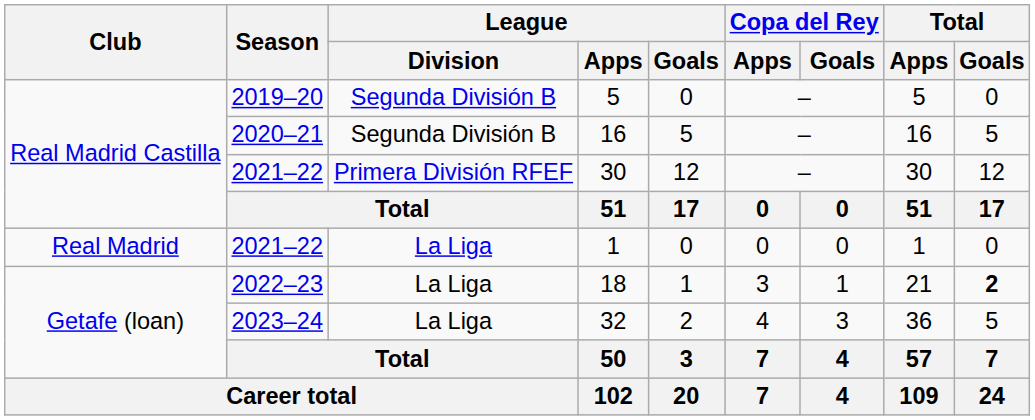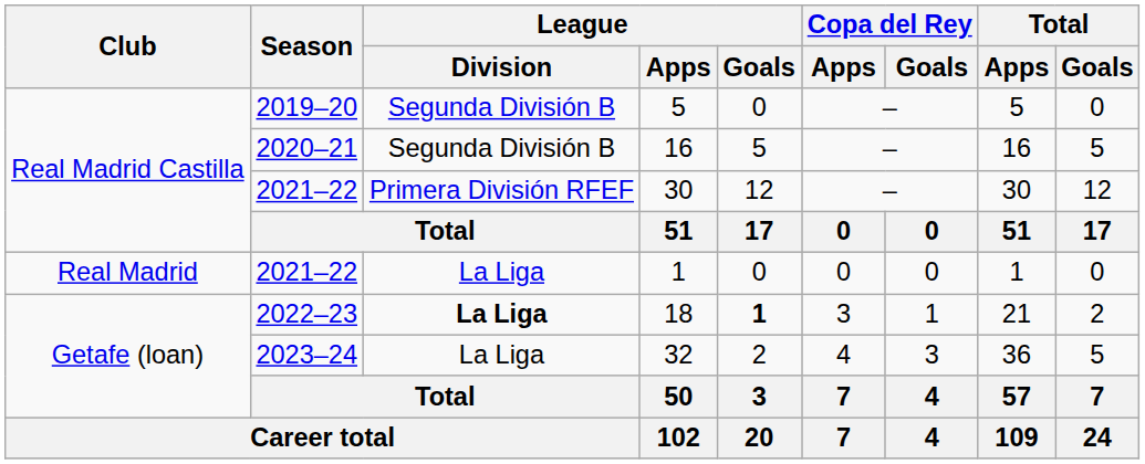18 | League / Division: normal -> bold
18 | League / Goals: normal -> bold
18 | Total / Goals: bold -> normal
